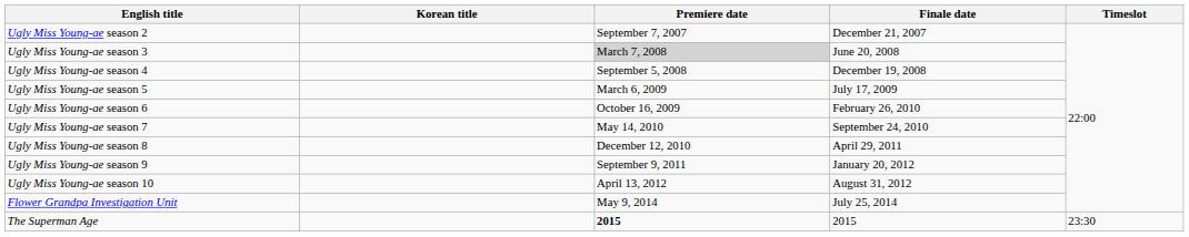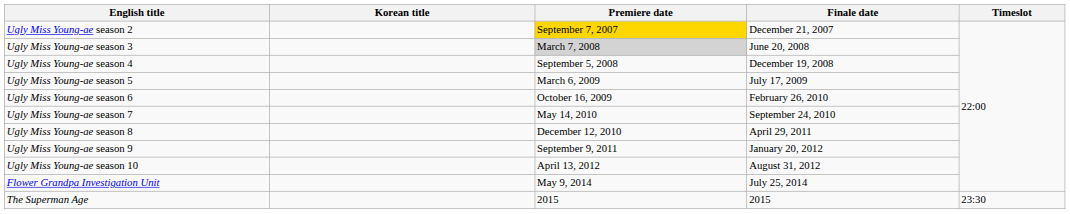Ugly Miss Young-ae season 2 | Premiere date: no background -> gold background
The Superman Age | Premiere date: bold -> normal
